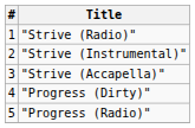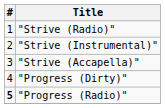"Progress (Radio)" | #: normal -> bold
